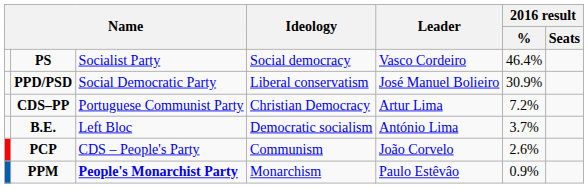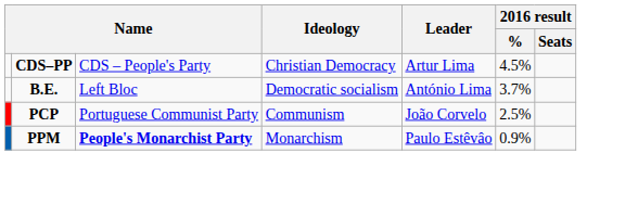- row: PS | Socialist Party | Social democracy | Vasco Cordeiro | 46.4%
- row: PPD/PSD | Social Democratic Party | Liberal conservatism | José Manuel Bolieiro | 30.9%
CDS–PP | column 3: Portuguese Communist Party -> CDS – People's Party
CDS–PP | 2016 result / %: 7.2% -> 4.5%
PCP | column 3: CDS – People's Party -> Portuguese Communist Party
PCP | 2016 result / %: 2.6% -> 2.5%
